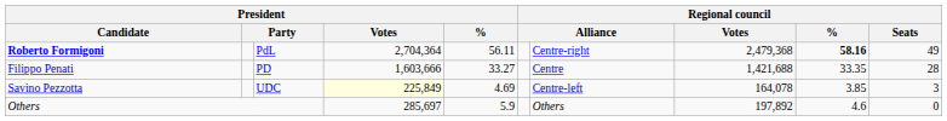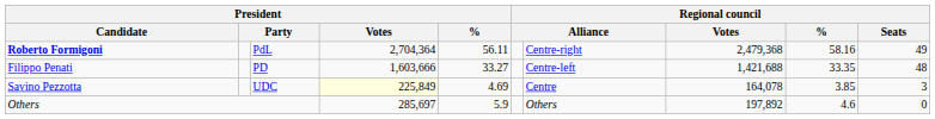Roberto Formigoni | Regional council / %: bold -> normal
Filippo Penati | column 7: Centre -> Centre-left
Filippo Penati | Regional council / Seats: 28 -> 48
Savino Pezzotta | column 7: Centre-left -> Centre
